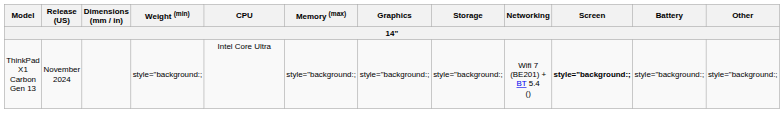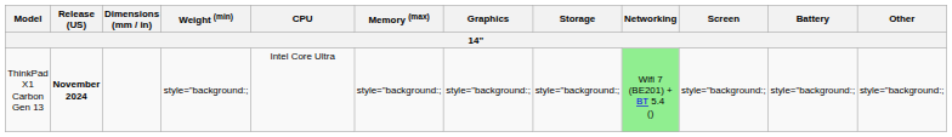ThinkPad X1 Carbon Gen 13 | Release (US): normal -> bold
ThinkPad X1 Carbon Gen 13 | Networking: no background -> lightgreen background
ThinkPad X1 Carbon Gen 13 | Screen: bold -> normal
